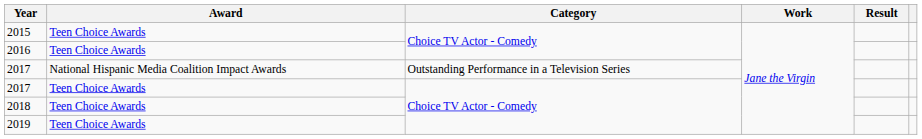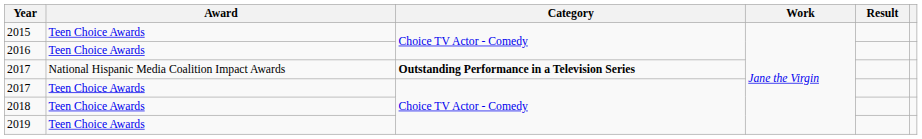2017 / National Hispanic Media Coalition Impact Awards | Category: normal -> bold
